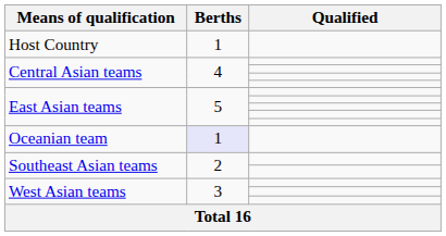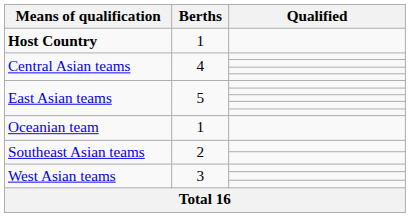Host Country | Means of qualification: normal -> bold
Oceanian team | Berths: lavender background -> no background
